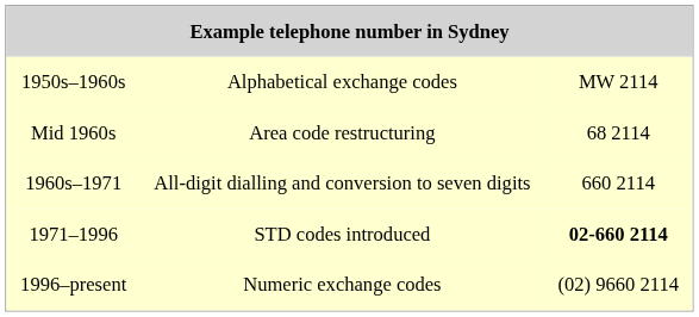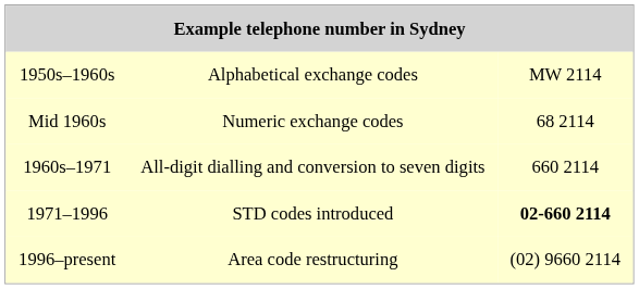Mid 1960s | column 2: Area code restructuring -> Numeric exchange codes
1996–present | column 2: Numeric exchange codes -> Area code restructuring
